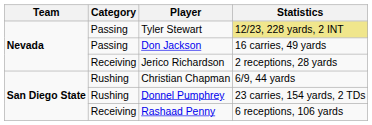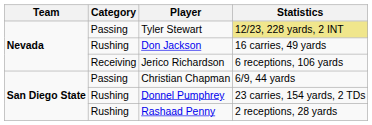Don Jackson | Category: Passing -> Rushing
Jerico Richardson | Statistics: 2 receptions, 28 yards -> 6 receptions, 106 yards
Christian Chapman | Category: Rushing -> Passing
Rashaad Penny | Category: Receiving -> Rushing
Rashaad Penny | Statistics: 6 receptions, 106 yards -> 2 receptions, 28 yards
